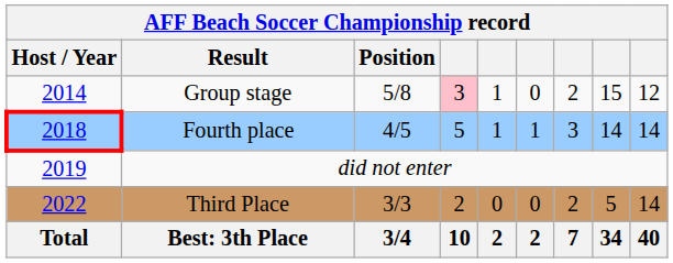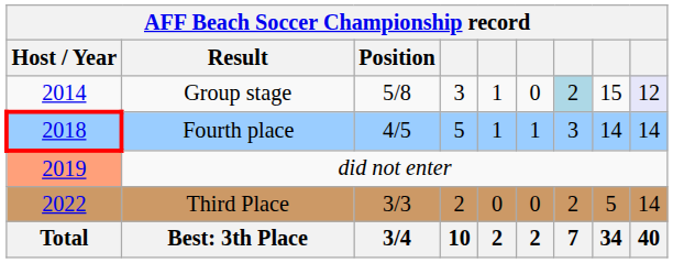Group stage | column 4: pink background -> no background
Group stage | column 7: no background -> lightblue background
Group stage | column 9: no background -> lavender background
did not enter | Host / Year: no background -> lightsalmon background
